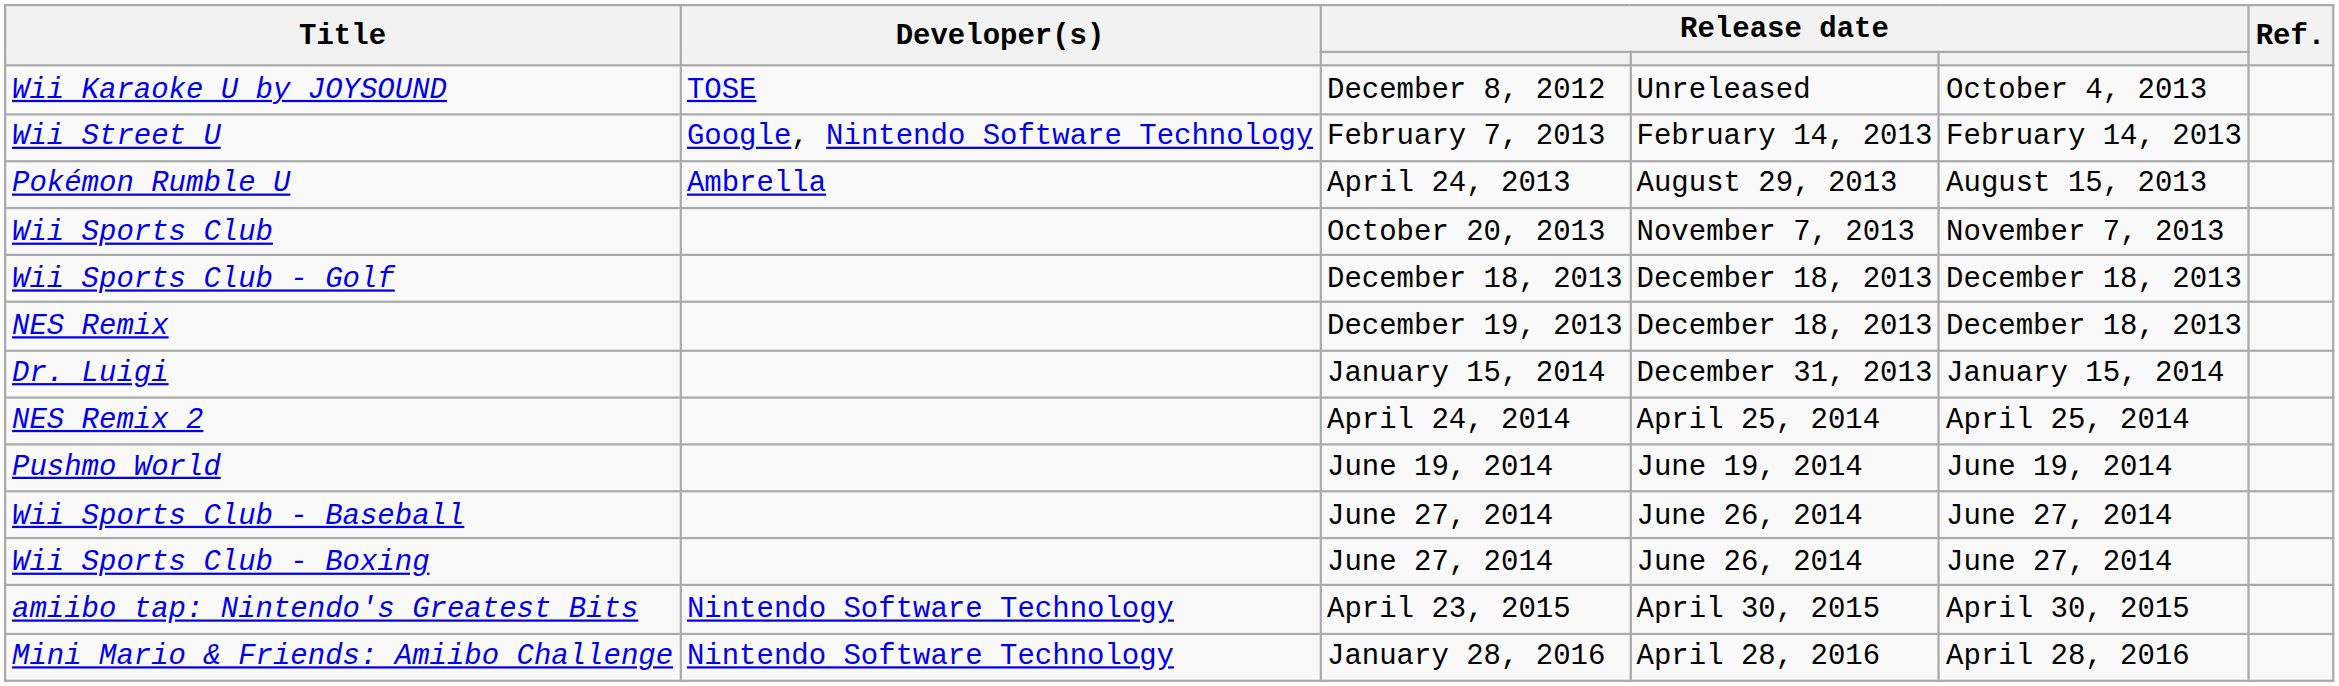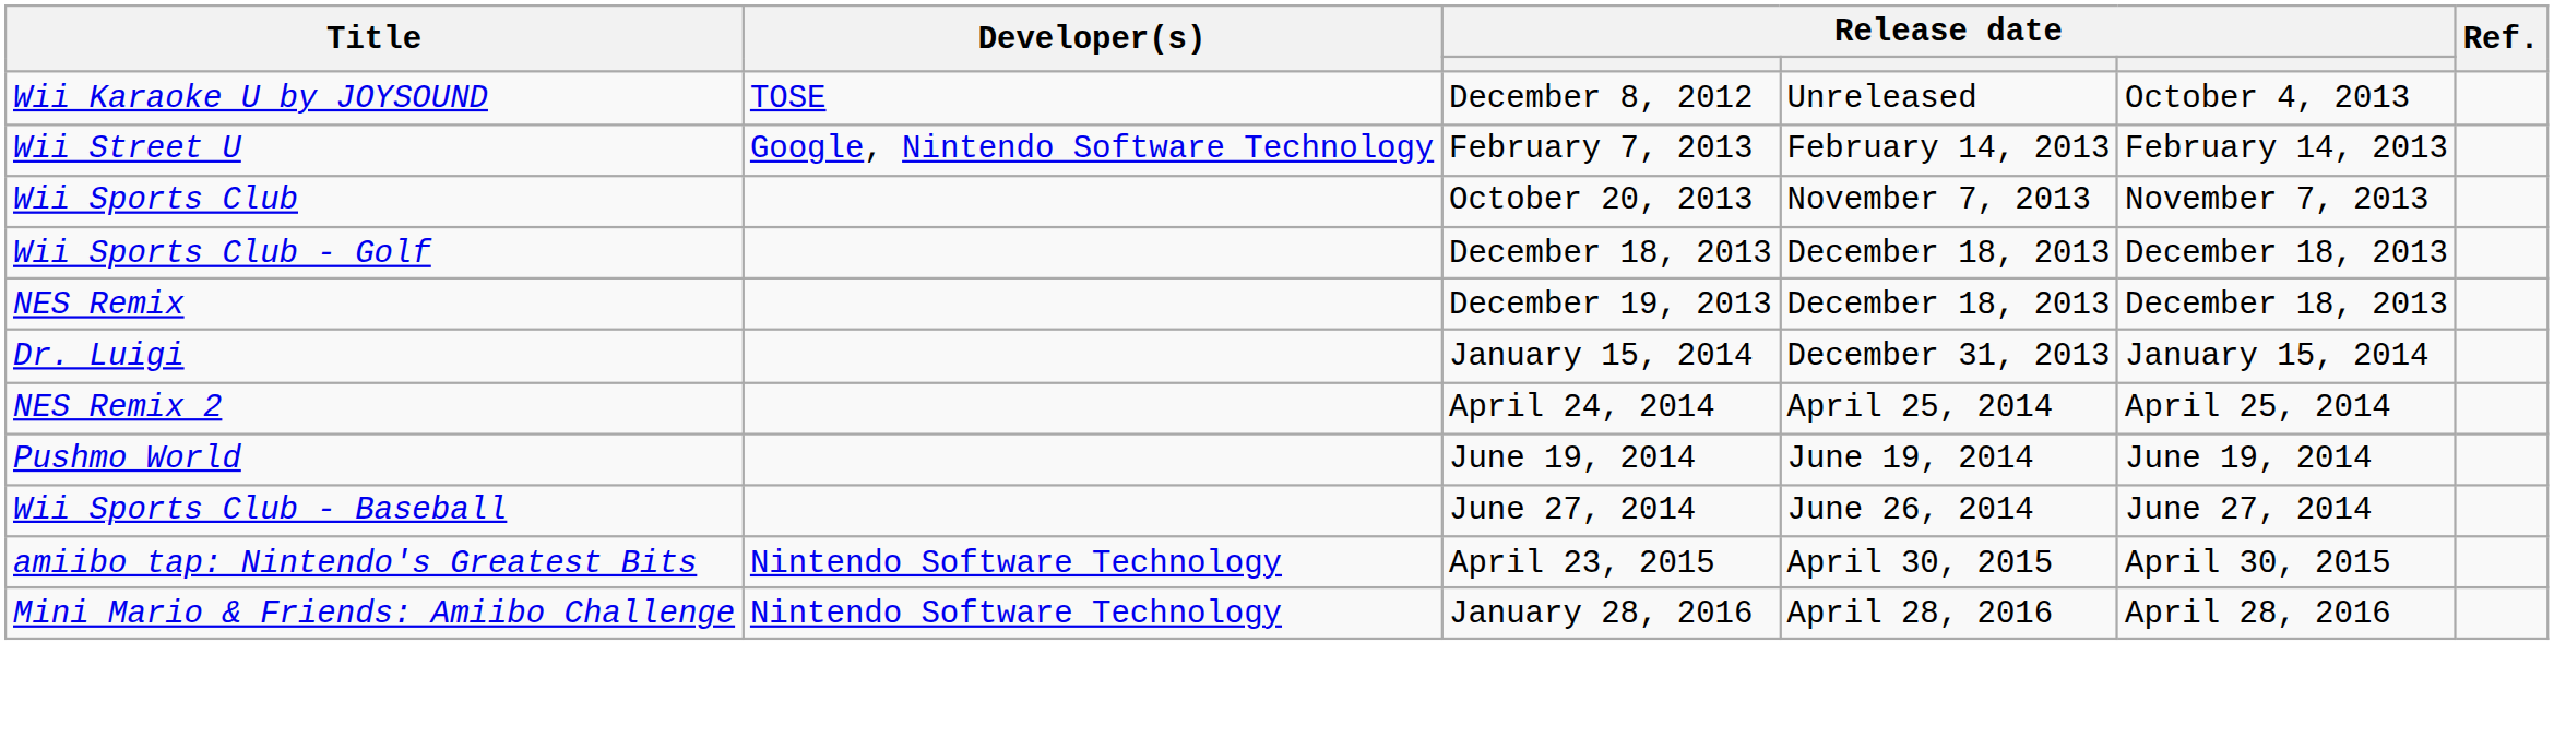- row: Pokémon Rumble U | Ambrella | April 24, 2013 | August 29, 2013 | August 15, 2013
- row: Wii Sports Club - Boxing | June 27, 2014 | June 26, 2014 | June 27, 2014
